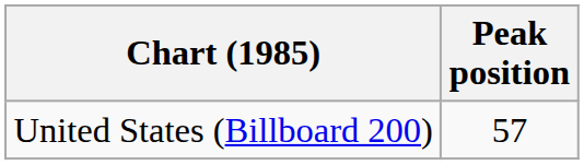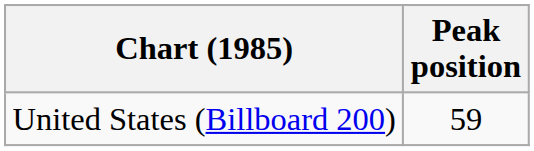United States (Billboard 200) | Peak position: 57 -> 59
